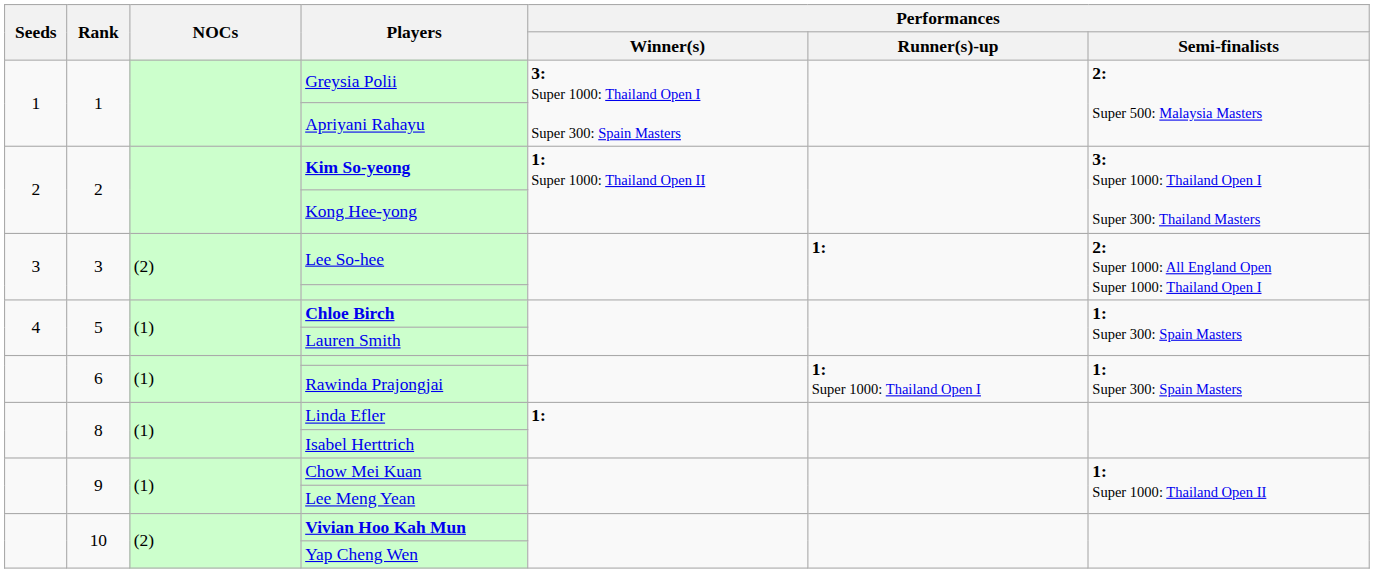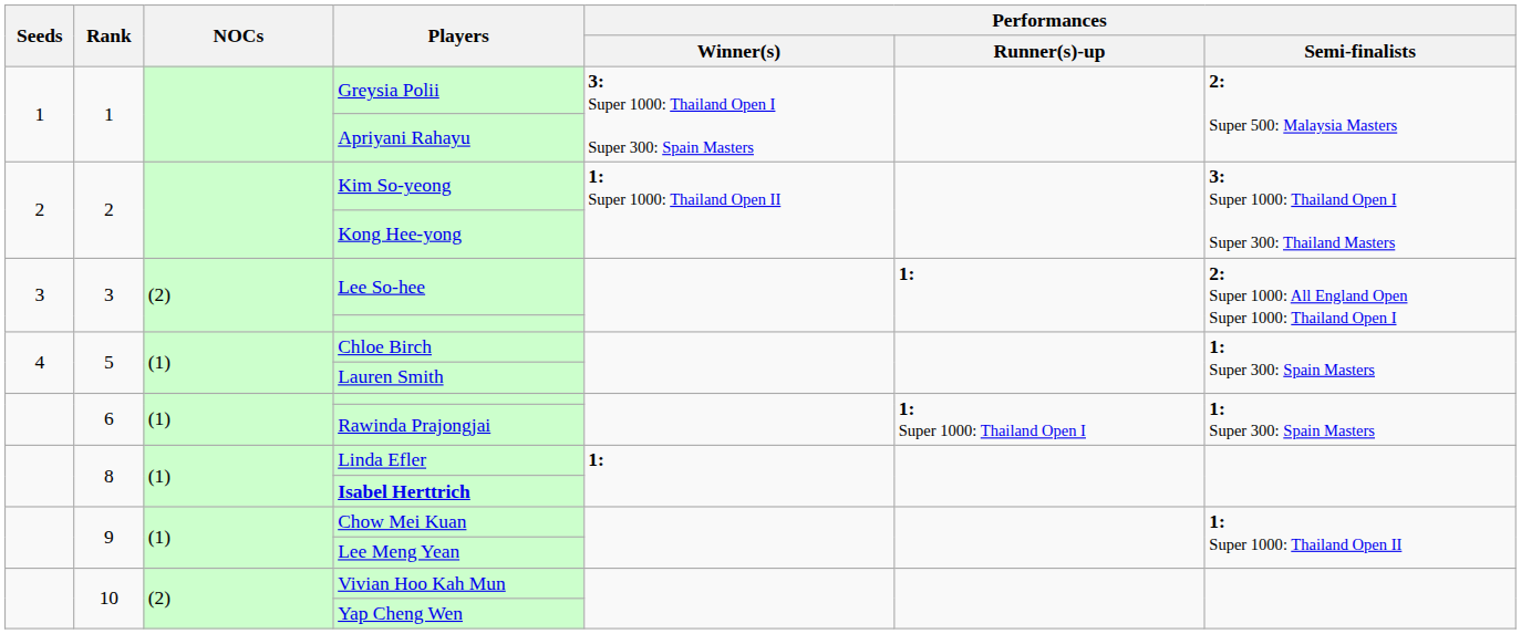Kim So-yeong | Players: bold -> normal
Chloe Birch | Players: bold -> normal
Isabel Herttrich | Players: normal -> bold
Vivian Hoo Kah Mun | Players: bold -> normal
